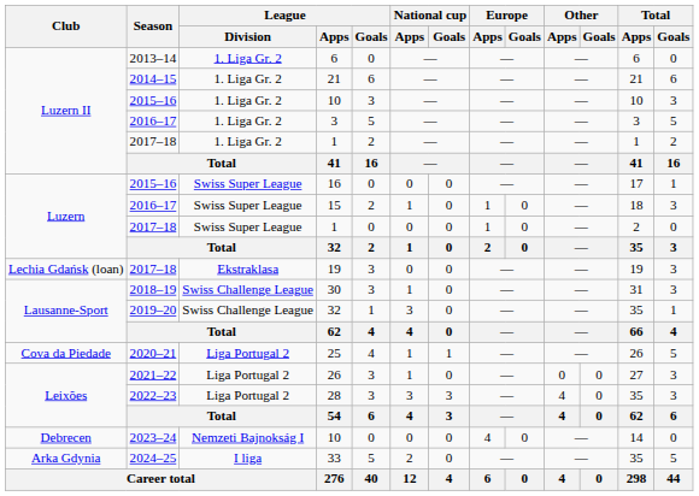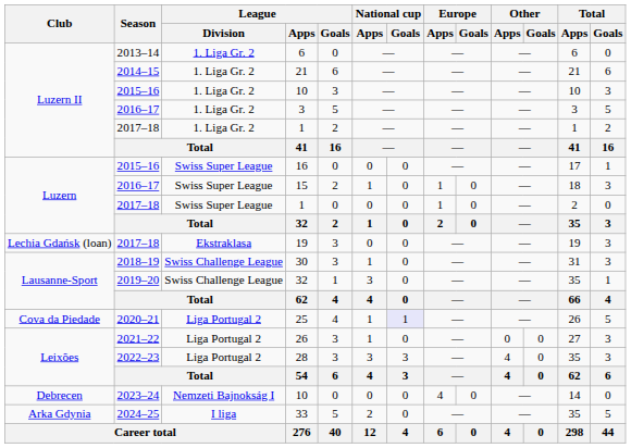25 | National cup / Goals: no background -> lavender background
